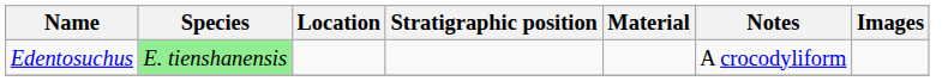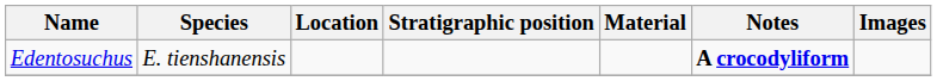Edentosuchus | Species: lightgreen background -> no background
Edentosuchus | Notes: normal -> bold
